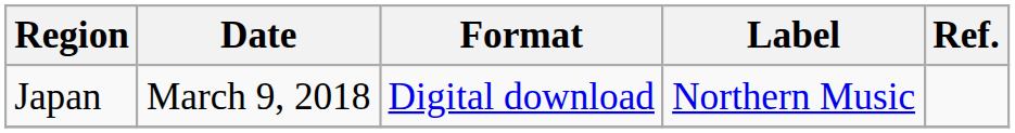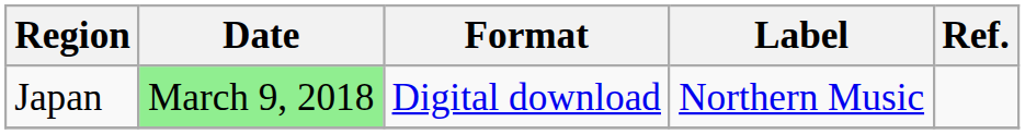Japan | Date: no background -> lightgreen background
